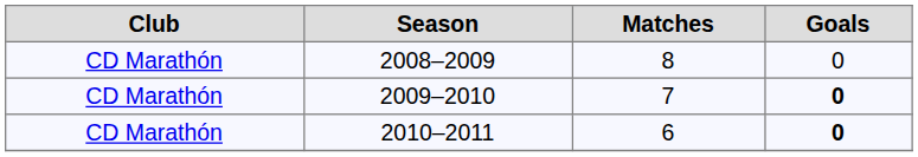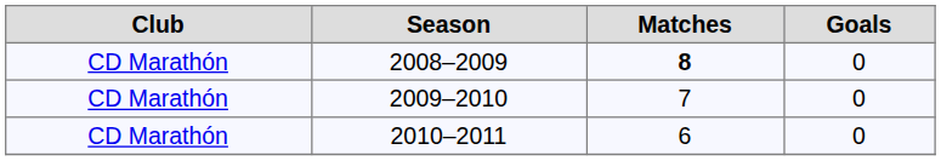2008–2009 | Matches: normal -> bold
2009–2010 | Goals: bold -> normal
2010–2011 | Goals: bold -> normal
